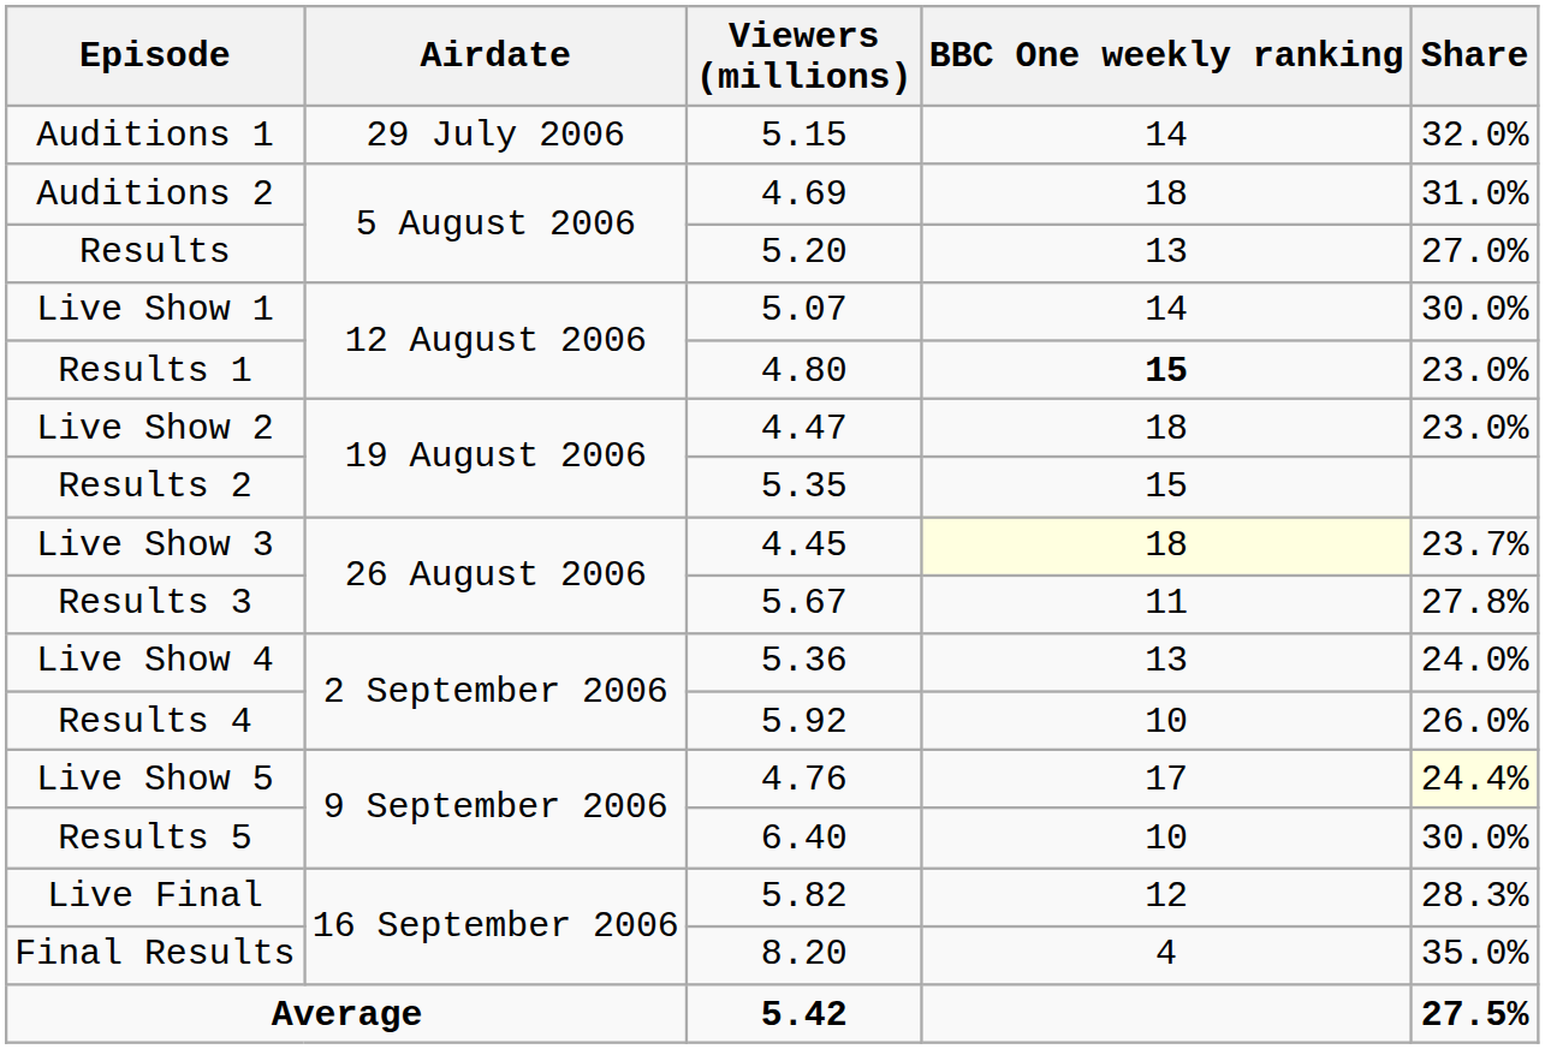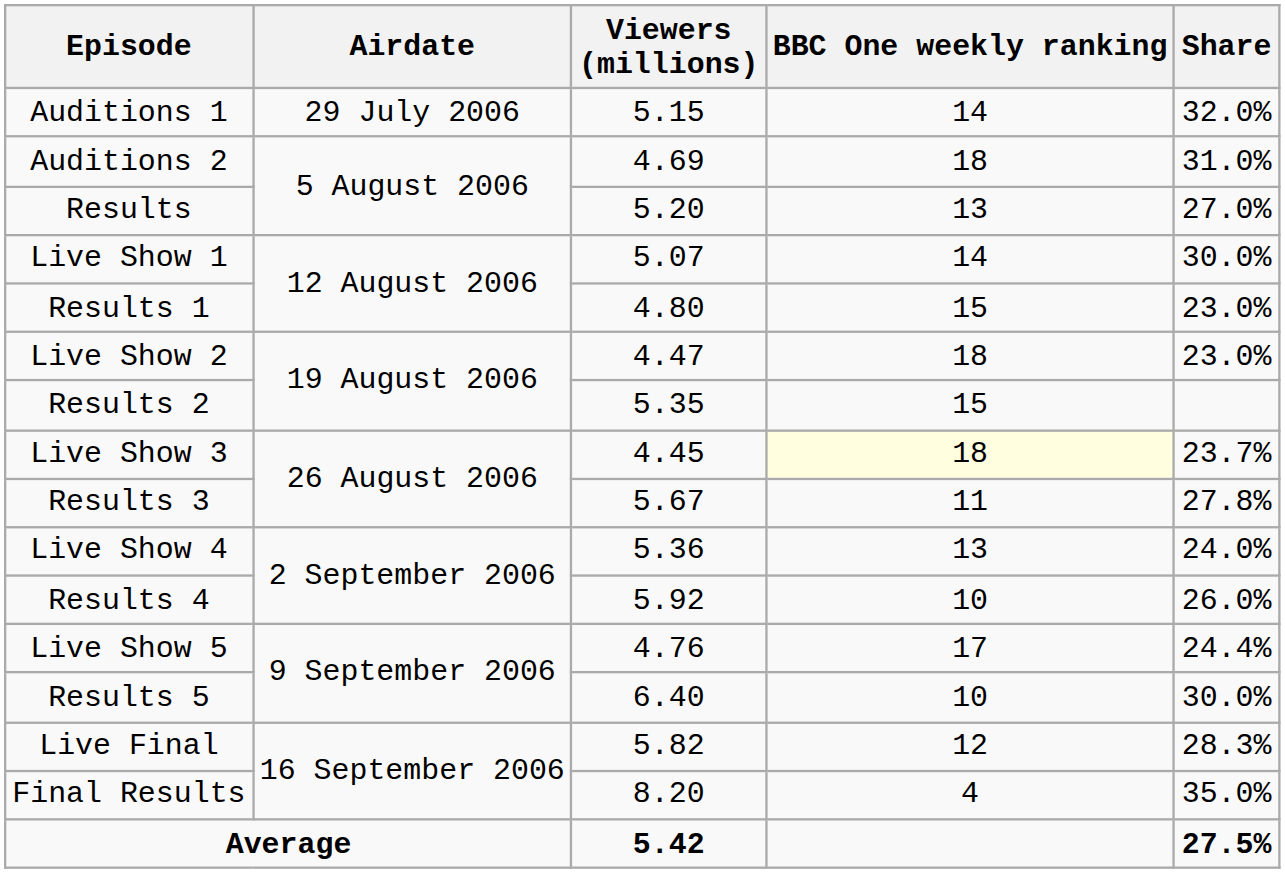Results 1 | BBC One weekly ranking: bold -> normal
Live Show 5 | Share: lightyellow background -> no background
